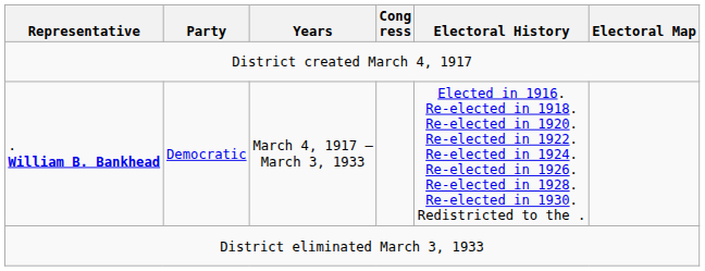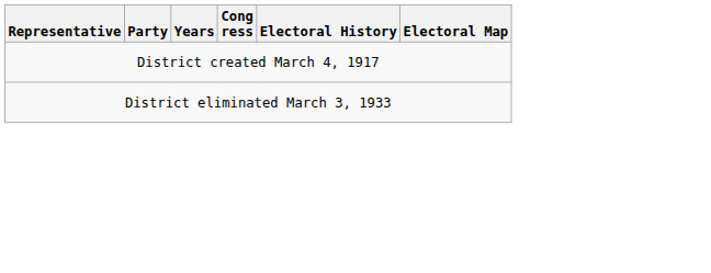- row: . William B. Bankhead | Democratic | March 4, 1917 – March 3, 1933 | Elected in 1916. Re-elected in 1918. Re-elected in 1920. Re-elected in 1922. Re-elected in 1924. Re-elected in 1926. Re-elected in 1928. Re-elected in 1930. Redistricted to the .
